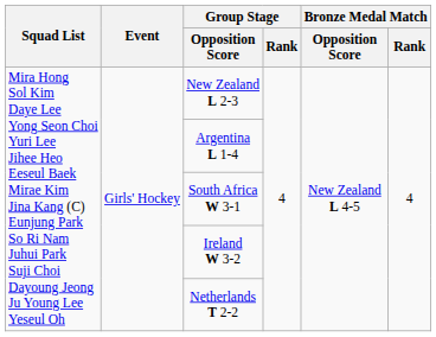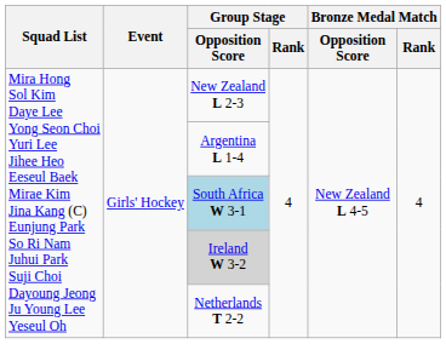South Africa W 3-1 | Group Stage / Opposition Score: no background -> lightblue background
Ireland W 3-2 | Group Stage / Opposition Score: no background -> lightgrey background
